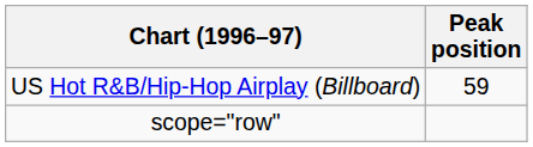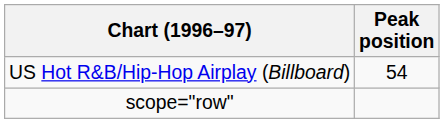US Hot R&B/Hip-Hop Airplay (Billboard) | Peak position: 59 -> 54
